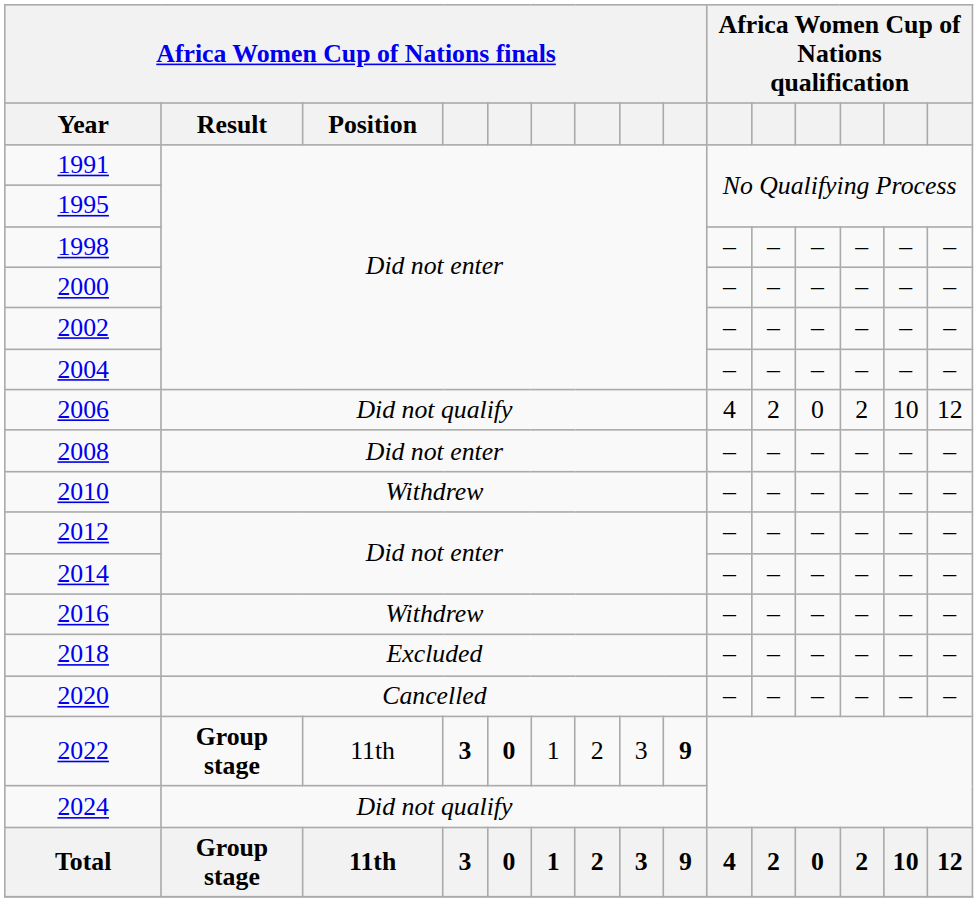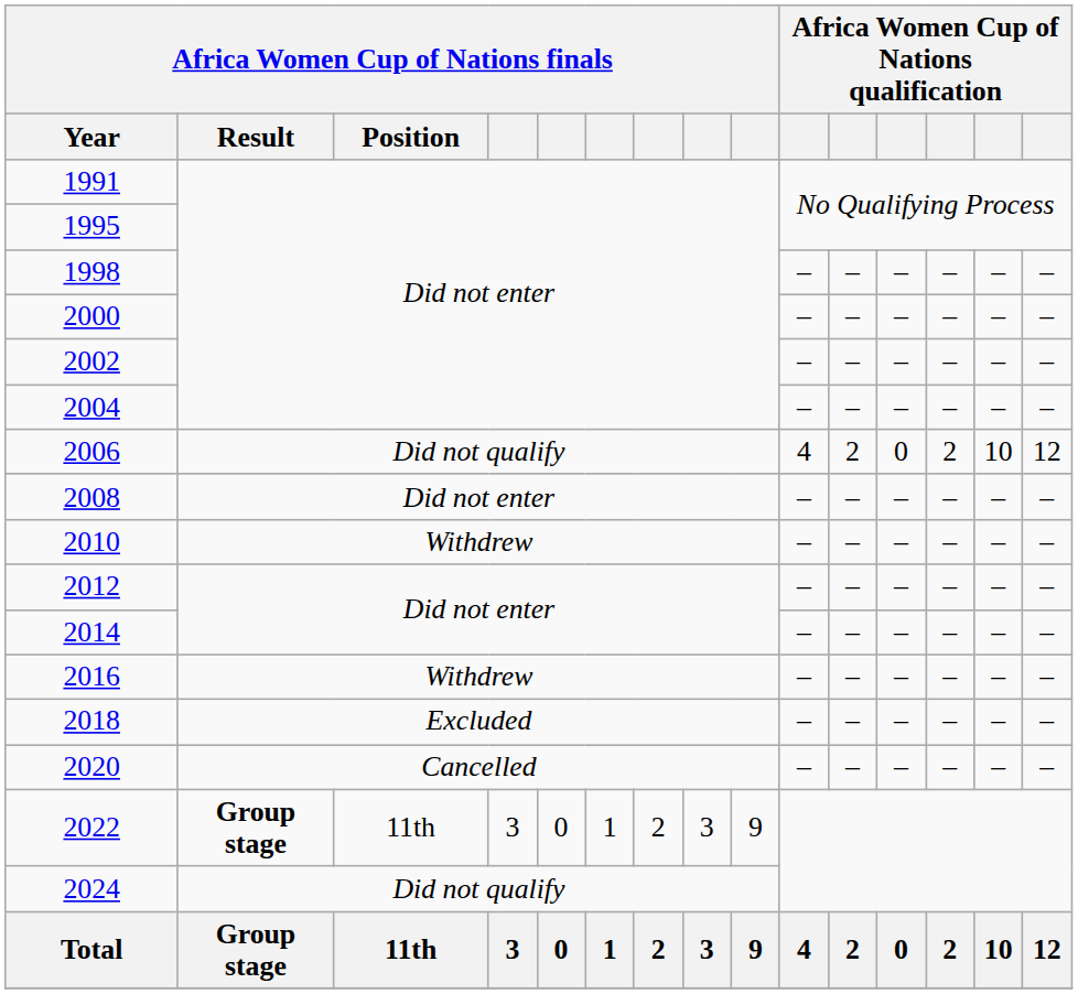2022 | column 4: bold -> normal
2022 | column 5: bold -> normal
2022 | column 9: bold -> normal
